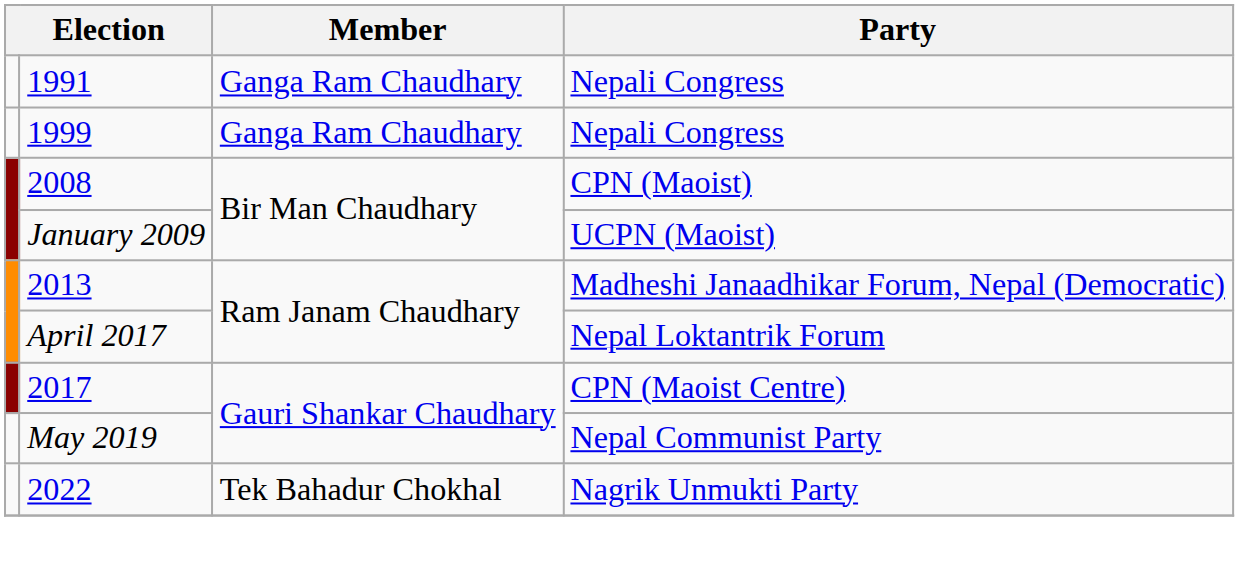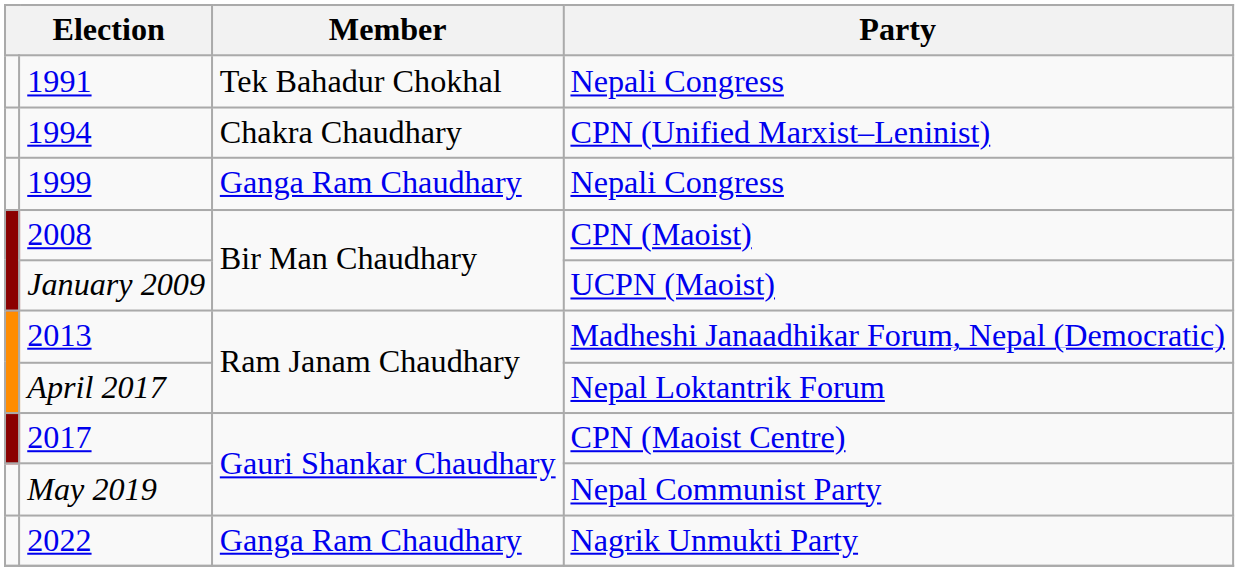1991 / Nepali Congress | Member: Ganga Ram Chaudhary -> Tek Bahadur Chokhal
+ row: 1994 | Chakra Chaudhary | CPN (Unified Marxist–Leninist)
Nagrik Unmukti Party | Member: Tek Bahadur Chokhal -> Ganga Ram Chaudhary
